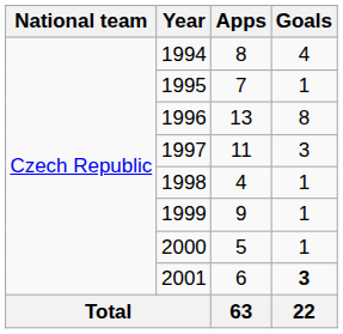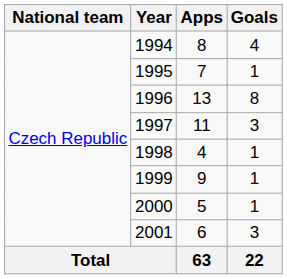2001 | Goals: bold -> normal
